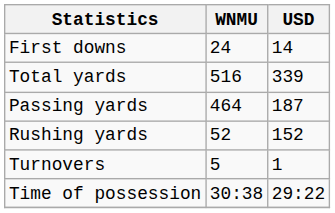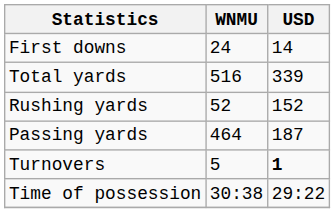rows swapped: Rushing yards <-> Passing yards
Turnovers | USD: normal -> bold
